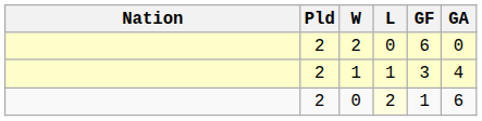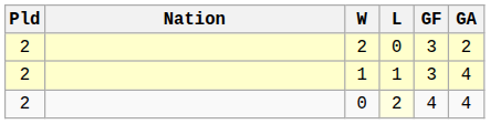columns swapped: Nation <-> Pld
row 2 | GF: 6 -> 3
row 2 | GA: 0 -> 2
row 4 | GF: 1 -> 4
row 4 | GA: 6 -> 4
